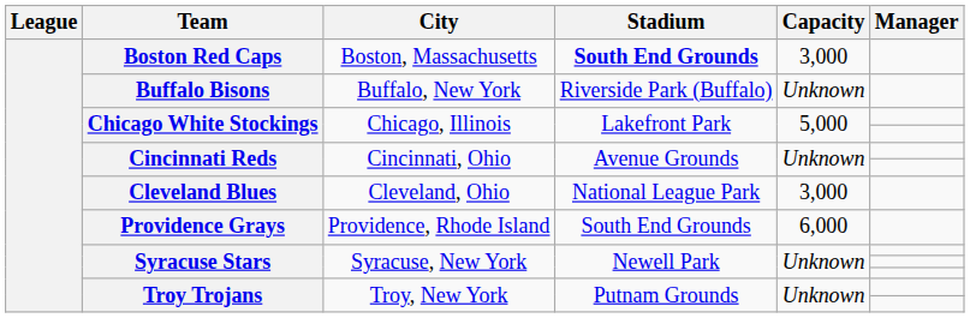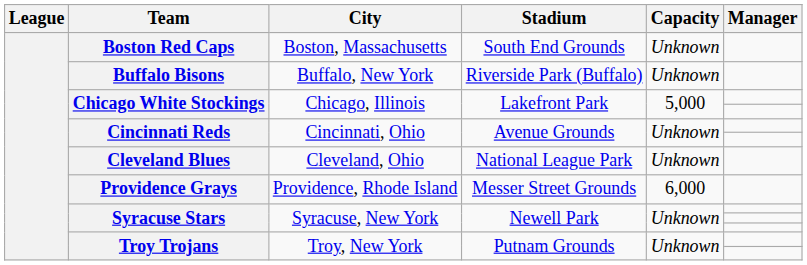Boston Red Caps | Stadium: bold -> normal
Boston Red Caps | Capacity: 3,000 -> Unknown
Cleveland Blues | Capacity: 3,000 -> Unknown
Providence Grays | Stadium: South End Grounds -> Messer Street Grounds
